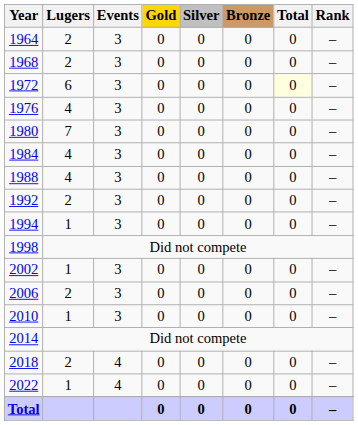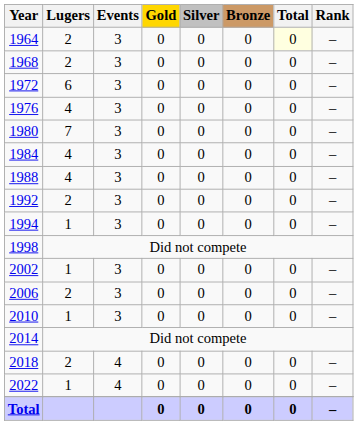1964 | Total: no background -> lightyellow background
1972 | Total: lightyellow background -> no background
